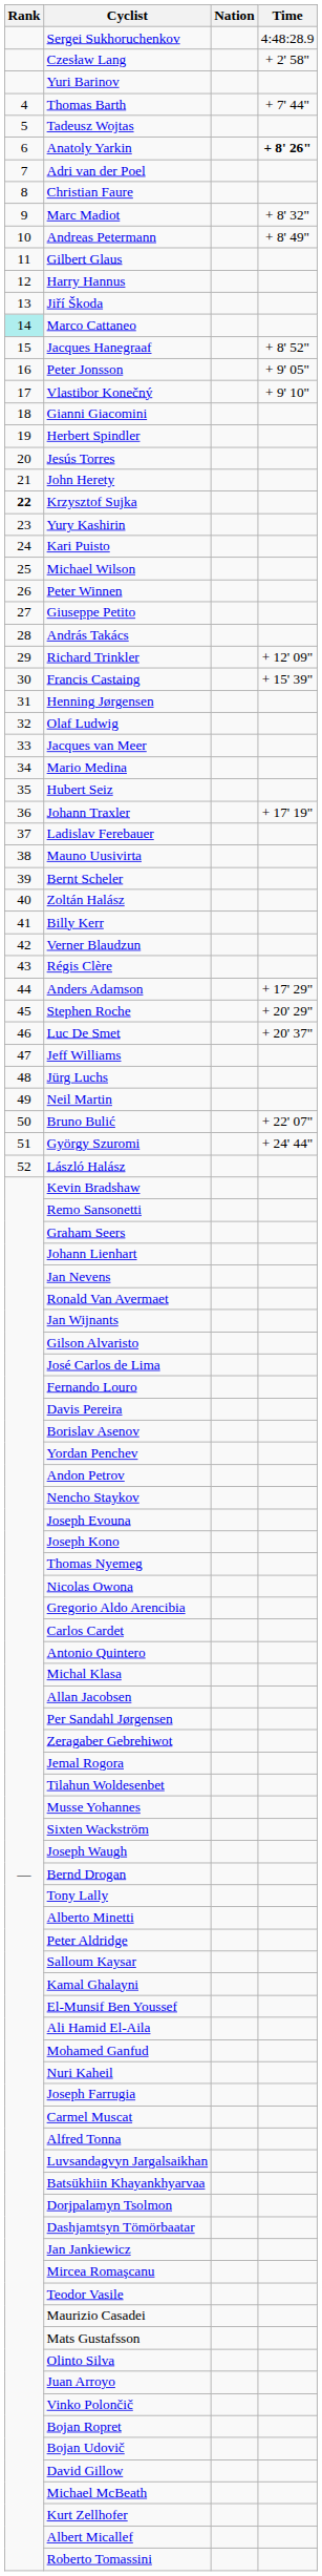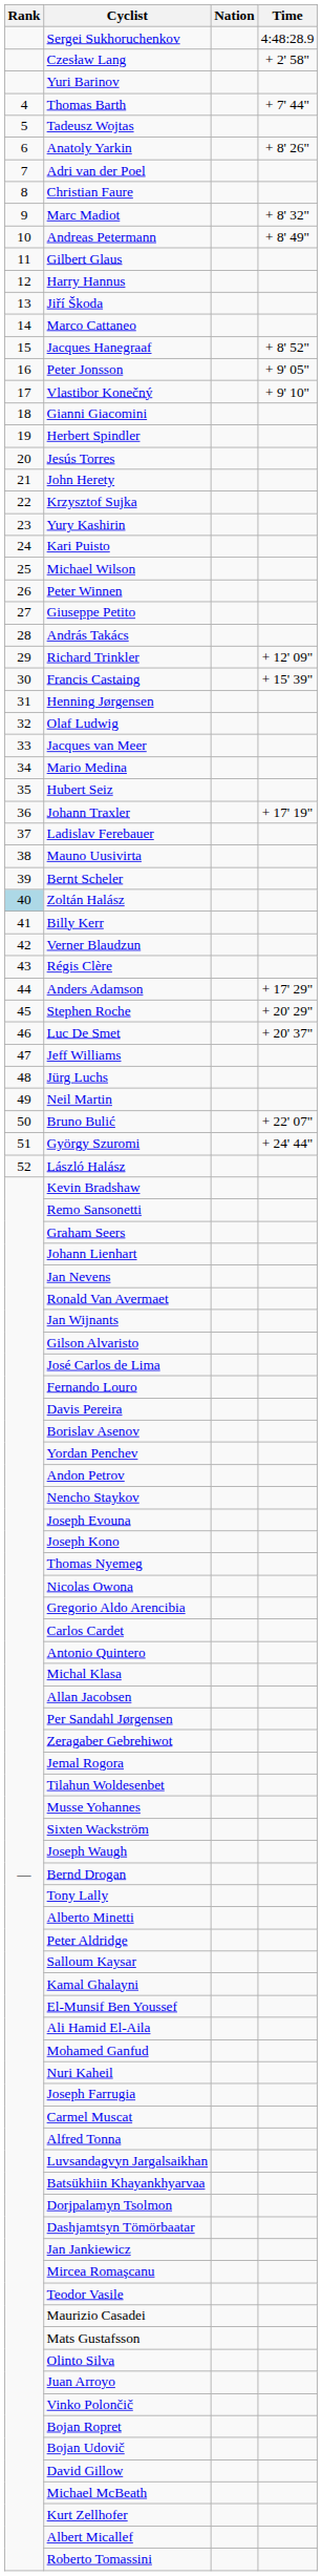Anatoly Yarkin | Time: bold -> normal
Marco Cattaneo | Rank: paleturquoise background -> no background
Krzysztof Sujka | Rank: bold -> normal
Zoltán Halász | Rank: no background -> lightblue background
